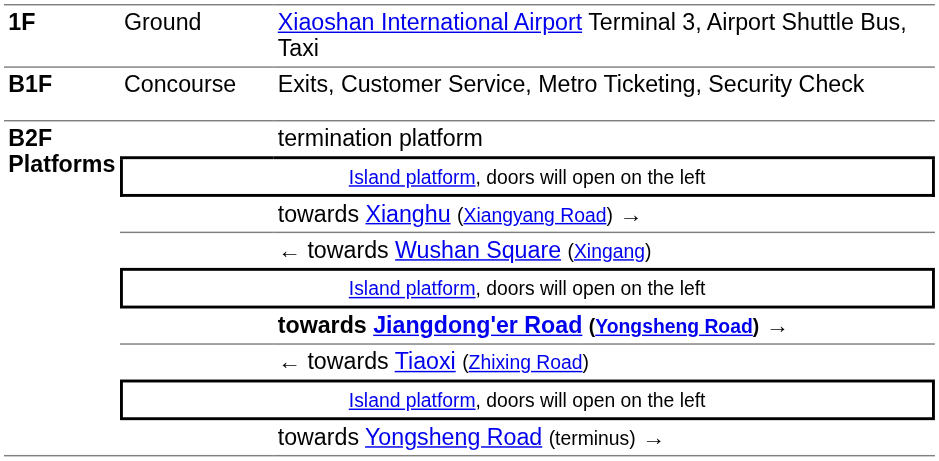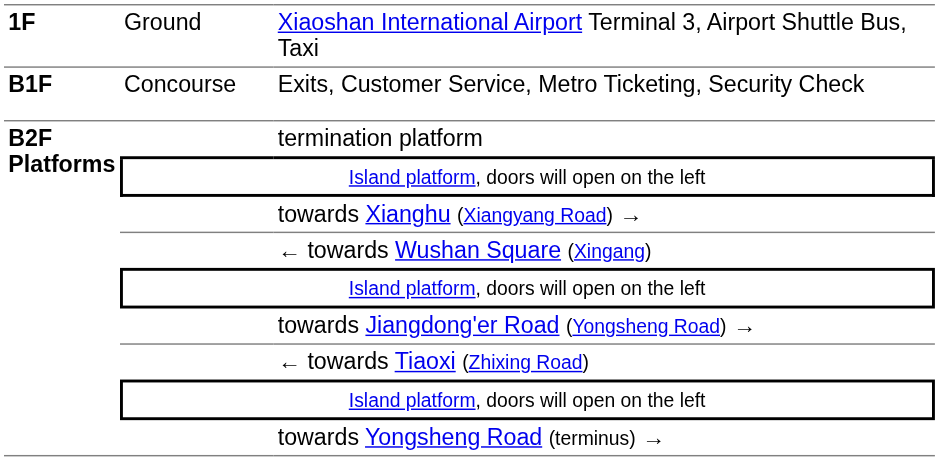towards Jiangdong'er Road (Yongsheng Road) → | column 3: bold -> normal
